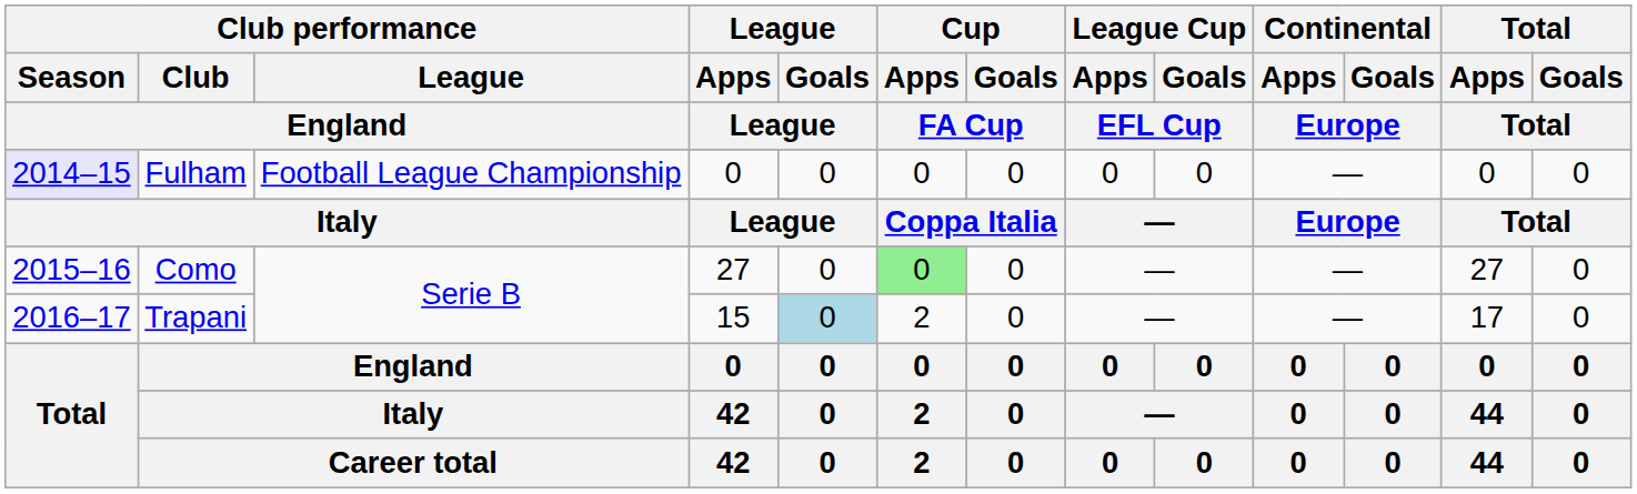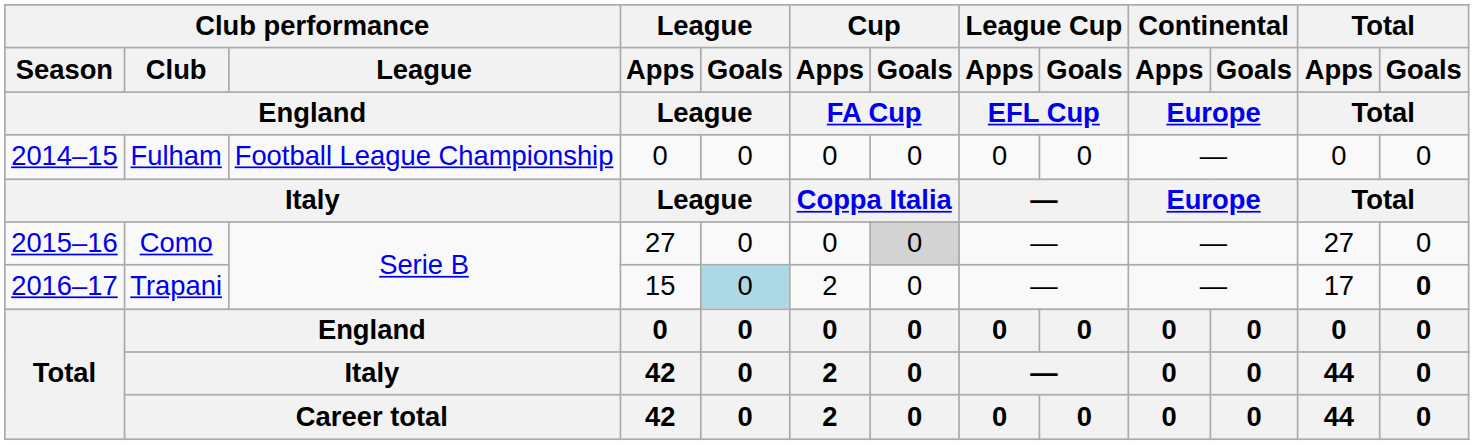Fulham | Club performance / Season / England: lavender background -> no background
Como | Cup / Apps / FA Cup: lightgreen background -> no background
Como | Cup / Goals / FA Cup: no background -> lightgrey background
Trapani | Total / Goals / Total: normal -> bold
